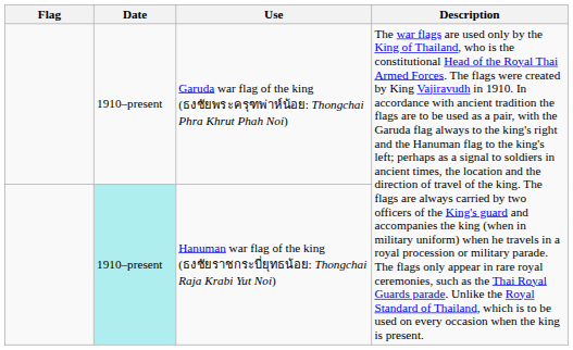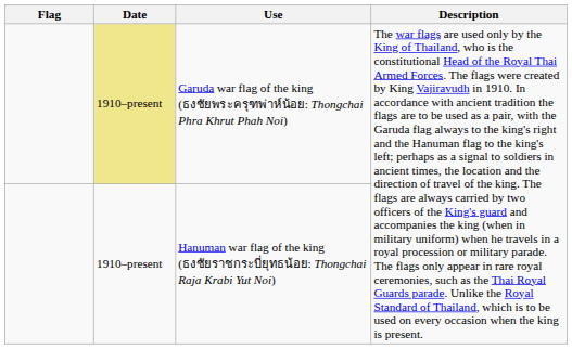row 2 | Date: no background -> khaki background
row 3 | Date: paleturquoise background -> no background
